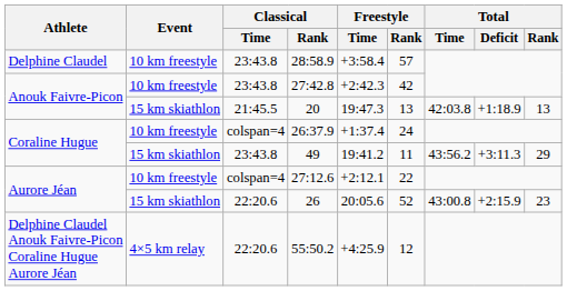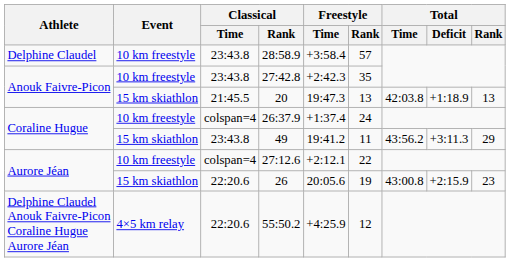27:42.8 | Freestyle / Rank: 42 -> 35
26 | Freestyle / Rank: 52 -> 19
